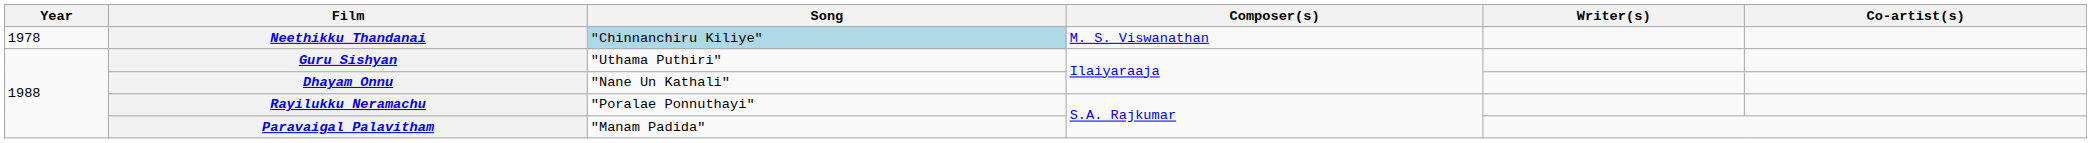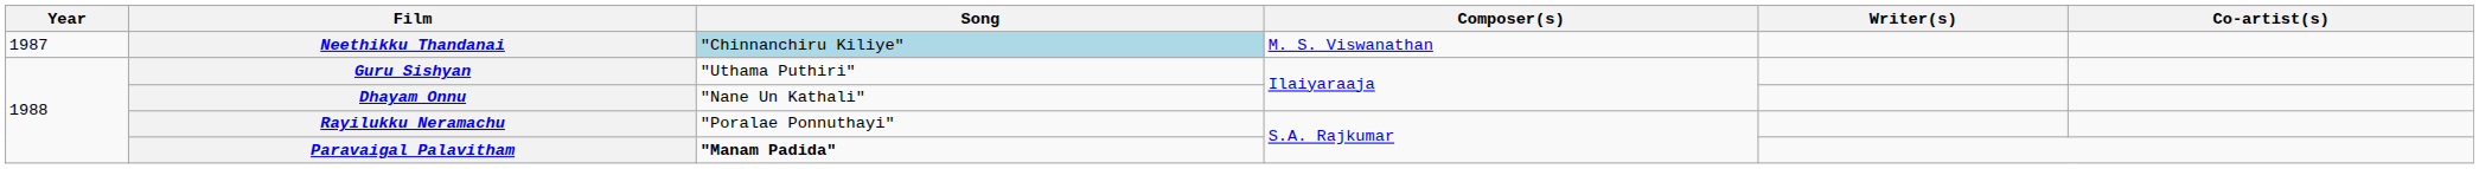Neethikku Thandanai | Year: 1978 -> 1987
Paravaigal Palavitham | Song: normal -> bold
